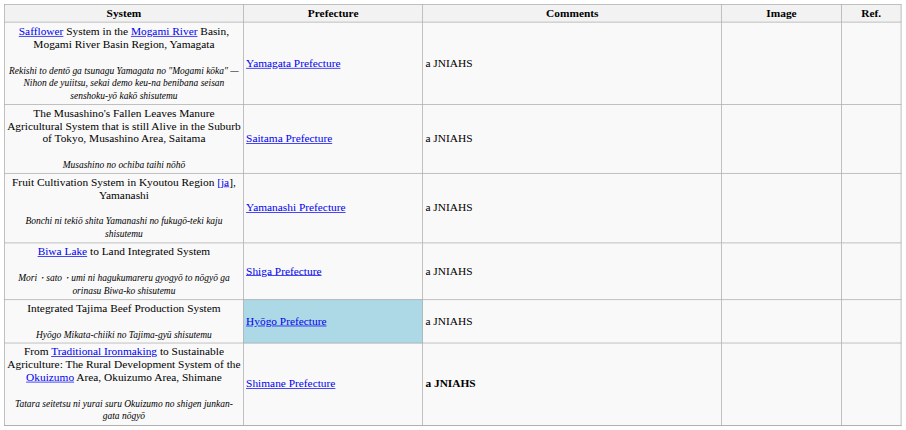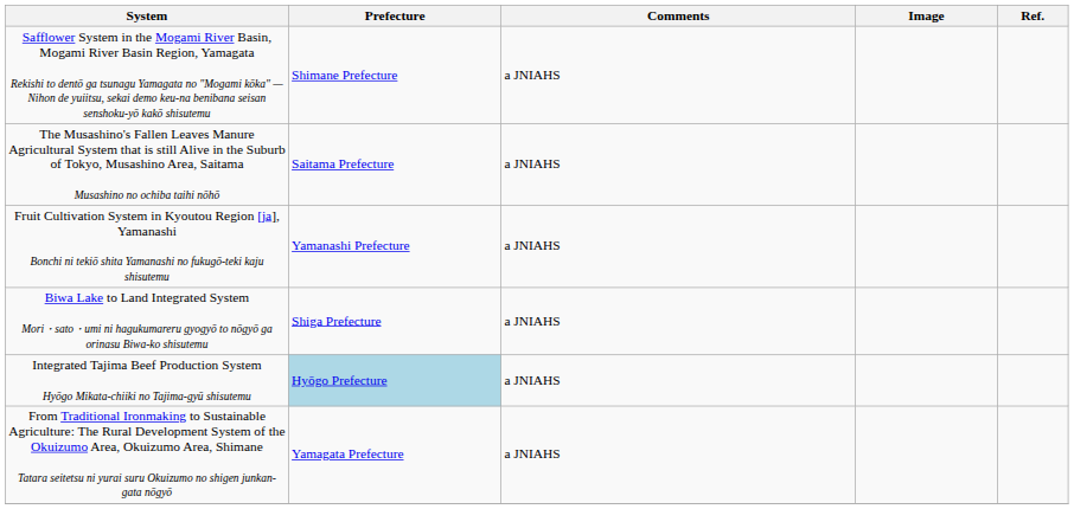row 2 | Prefecture: Yamagata Prefecture -> Shimane Prefecture
row 7 | Prefecture: Shimane Prefecture -> Yamagata Prefecture
row 7 | Comments: bold -> normal
